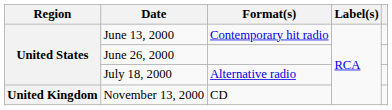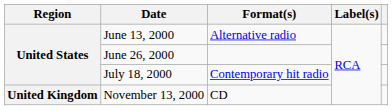June 13, 2000 | Format(s): Contemporary hit radio -> Alternative radio
July 18, 2000 | Format(s): Alternative radio -> Contemporary hit radio
